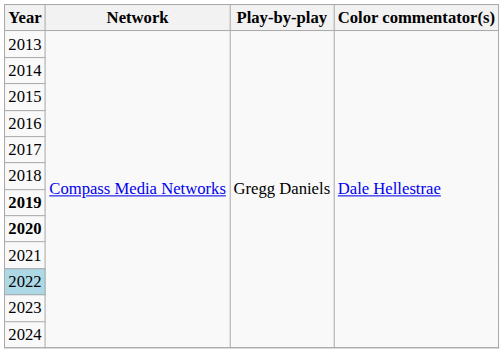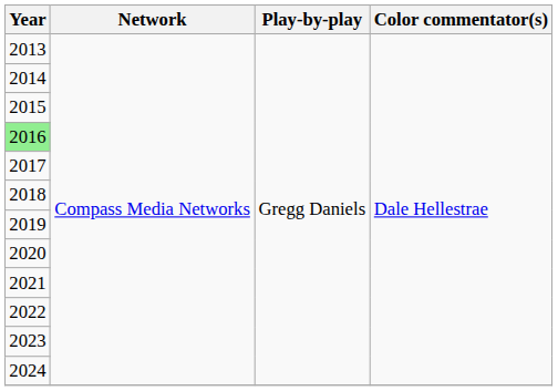2016 | Year: no background -> lightgreen background
2019 | Year: bold -> normal
2020 | Year: bold -> normal
2022 | Year: lightblue background -> no background
